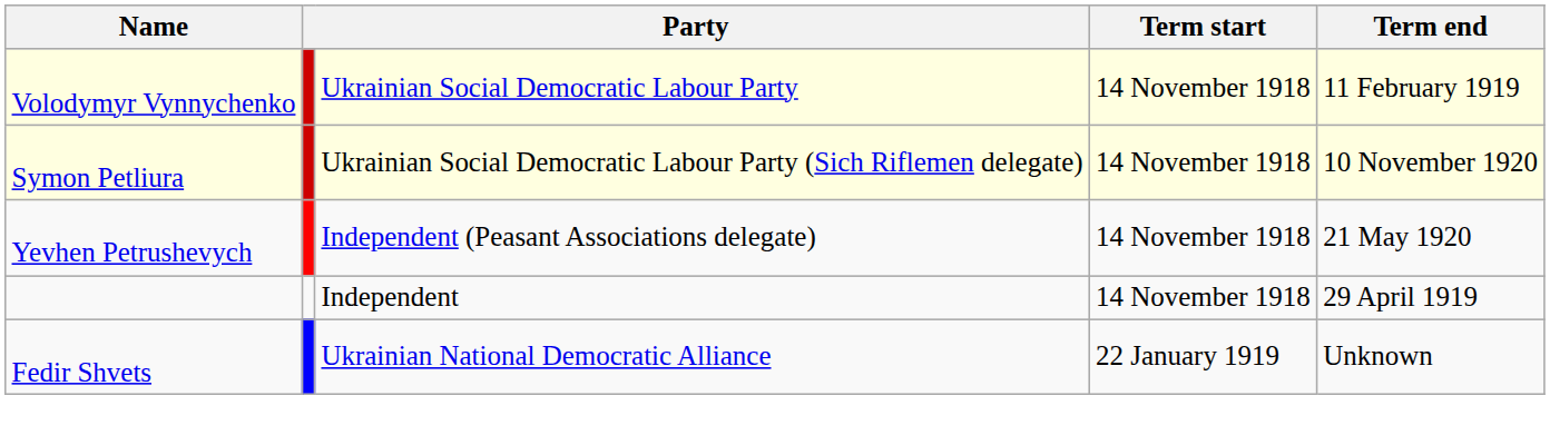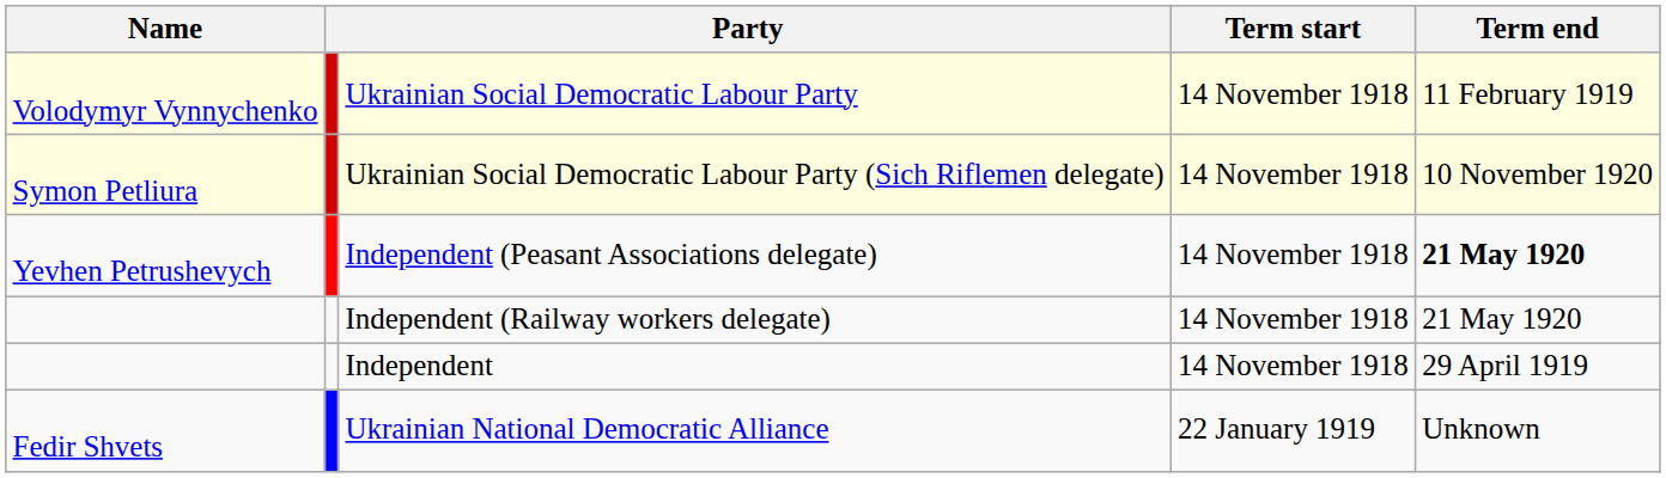Independent (Peasant Associations delegate) | Term end: normal -> bold
+ row: Independent (Railway workers delegate) | 14 November 1918 | 21 May 1920
